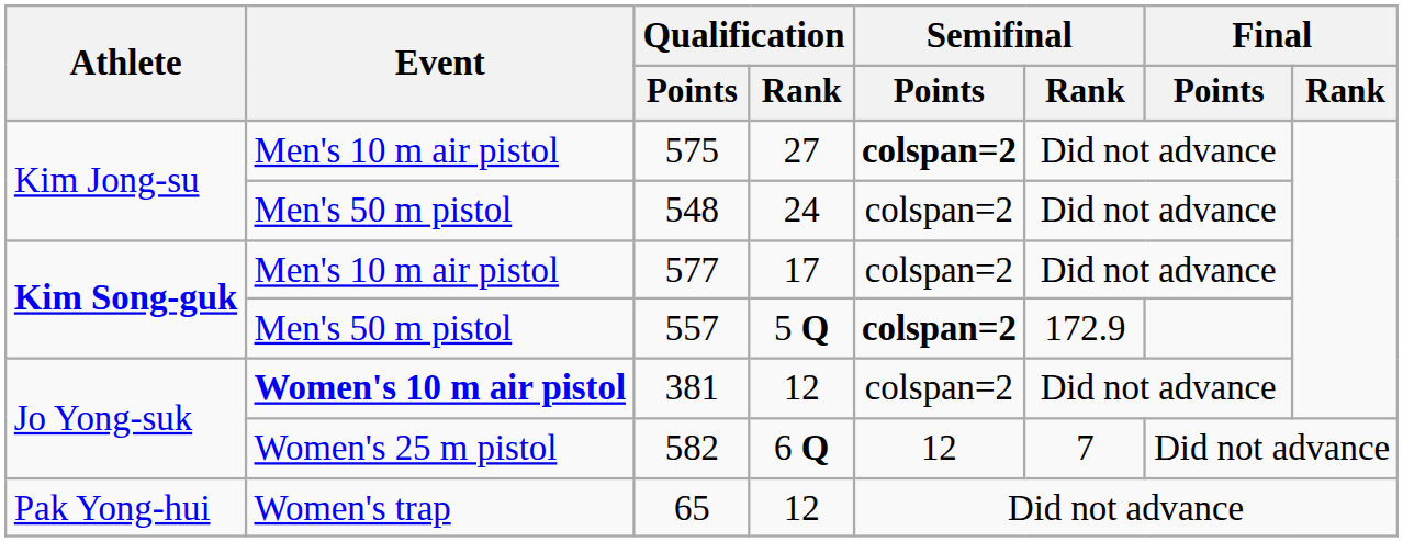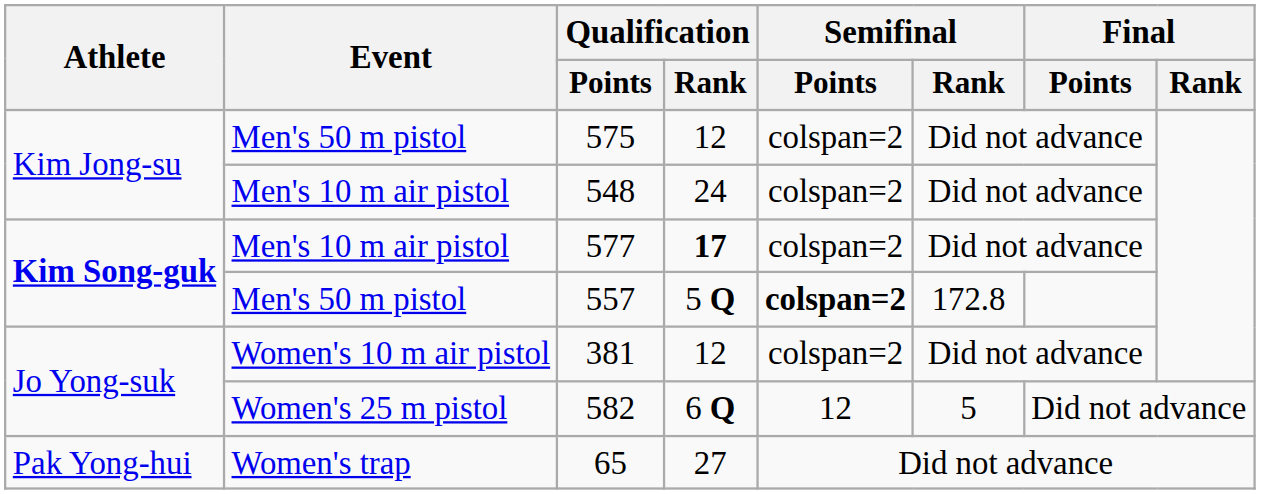575 | Event: Men's 10 m air pistol -> Men's 50 m pistol
575 | Qualification / Rank: 27 -> 12
575 | Semifinal / Points: bold -> normal
548 | Event: Men's 50 m pistol -> Men's 10 m air pistol
577 | Qualification / Rank: normal -> bold
557 | Semifinal / Rank: 172.9 -> 172.8
381 | Event: bold -> normal
582 | Semifinal / Rank: 7 -> 5
65 | Qualification / Rank: 12 -> 27
